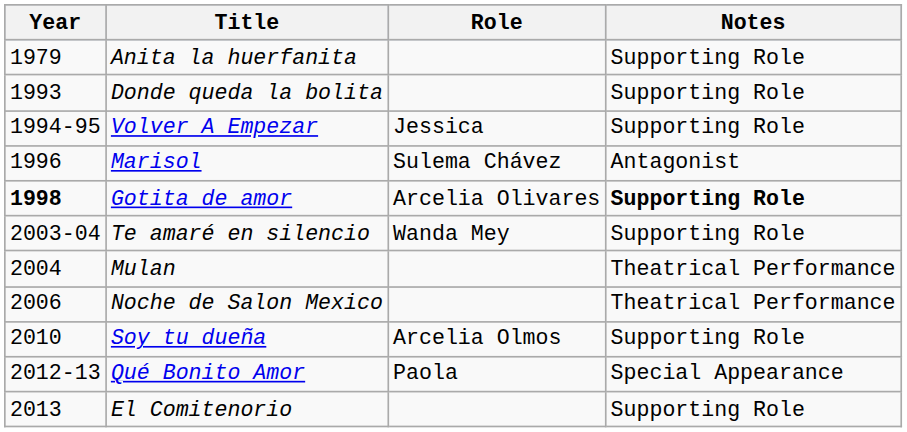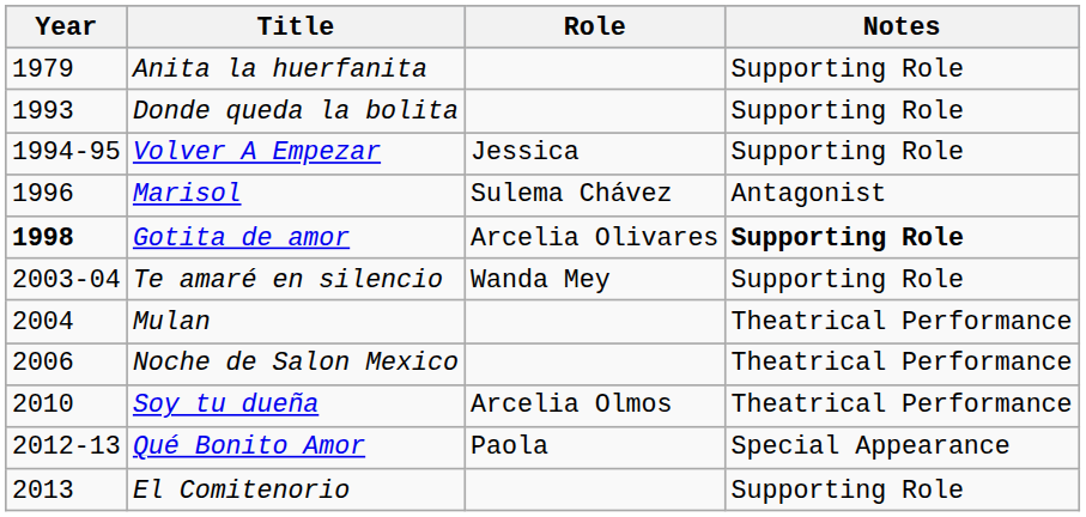Soy tu dueña | Notes: Supporting Role -> Theatrical Performance
